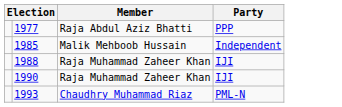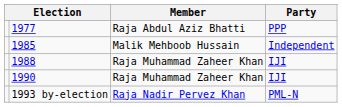- row: 1993 | Chaudhry Muhammad Riaz | PML-N
+ row: 1993 by-election | Raja Nadir Pervez Khan | PML-N
